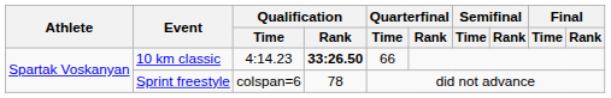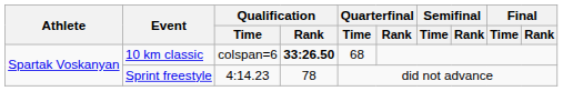10 km classic | Qualification / Time: 4:14.23 -> colspan=6
10 km classic | Quarterfinal / Time: 66 -> 68
Sprint freestyle | Qualification / Time: colspan=6 -> 4:14.23
